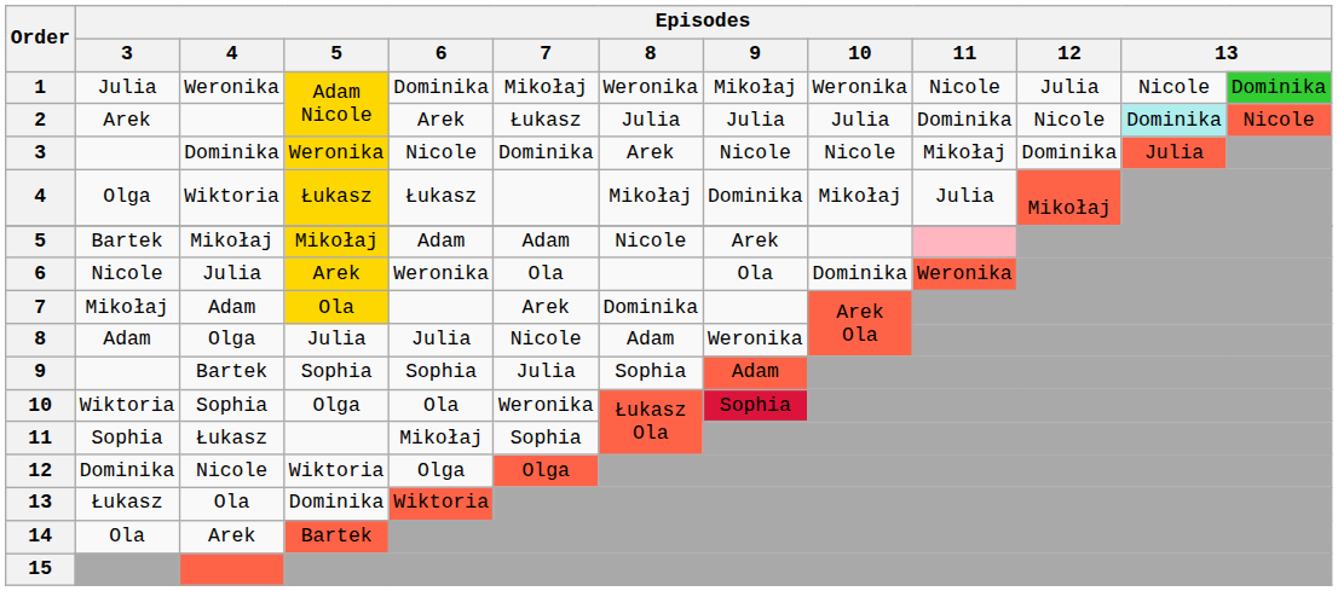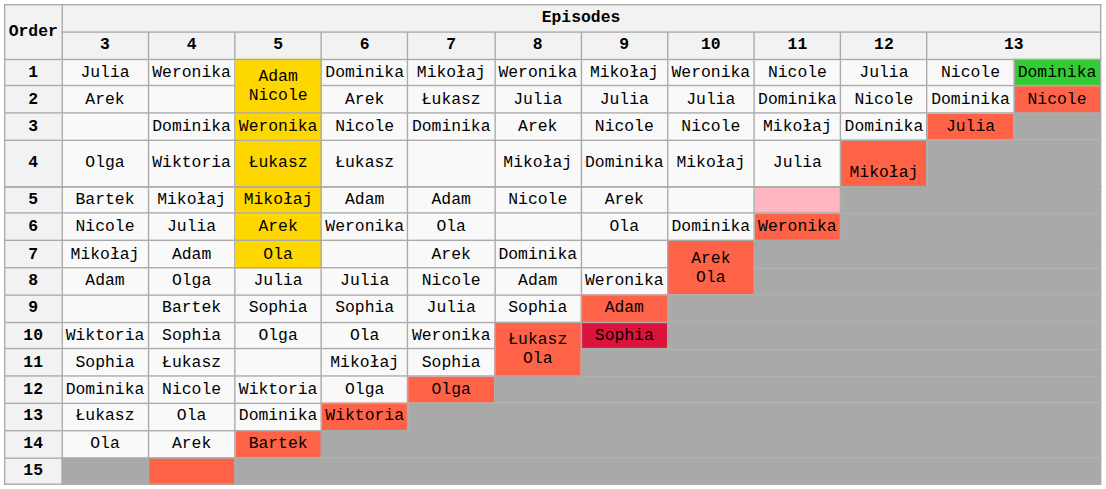2 | column 12: paleturquoise background -> no background
